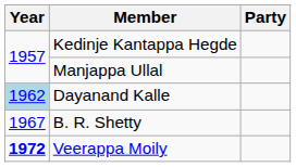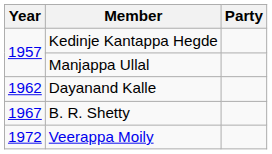Dayanand Kalle | Year: lightblue background -> no background
Veerappa Moily | Year: bold -> normal
